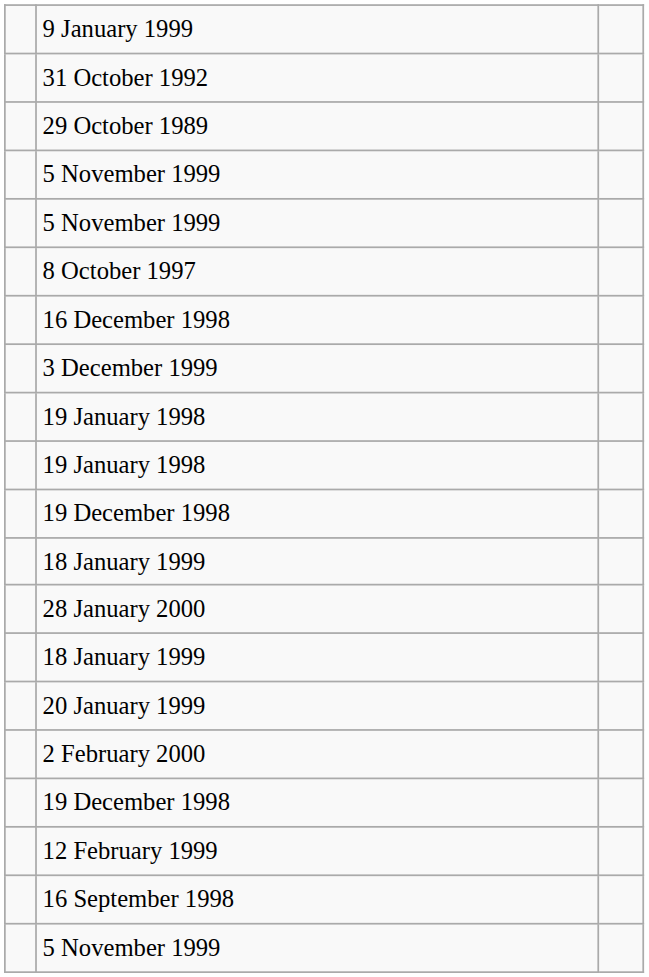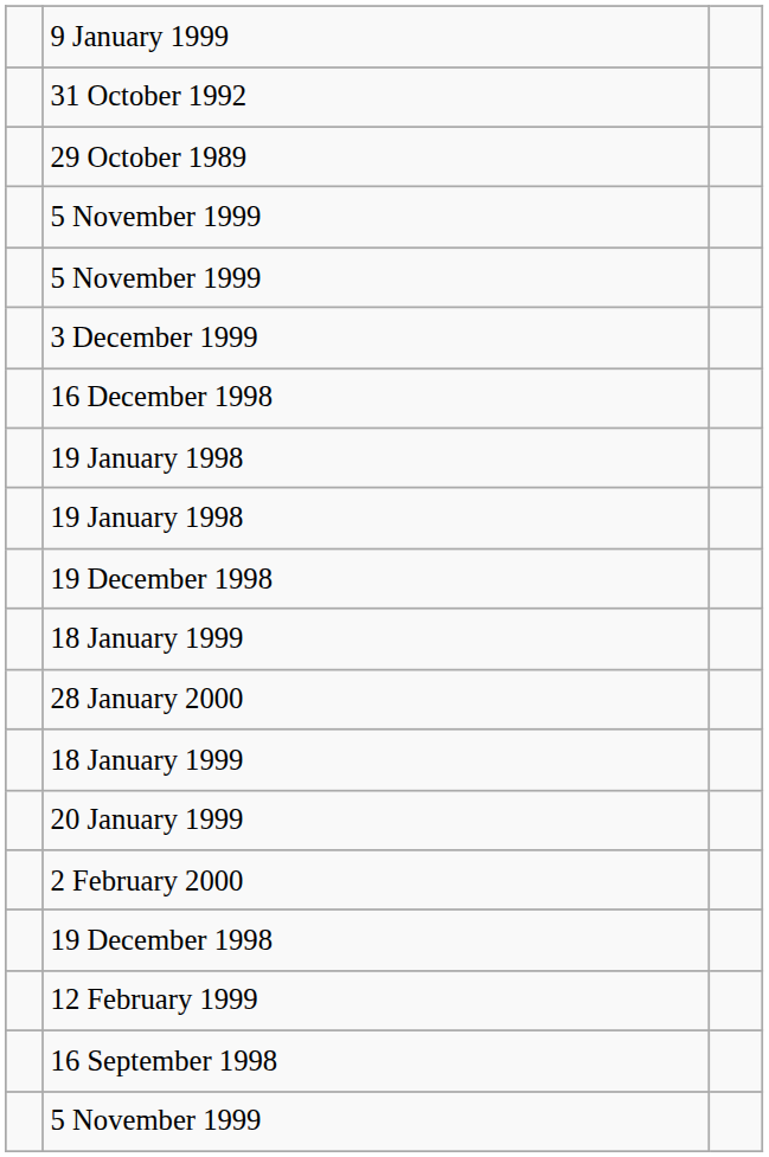- row: 8 October 1997
rows swapped: 16 December 1998 <-> 3 December 1999
